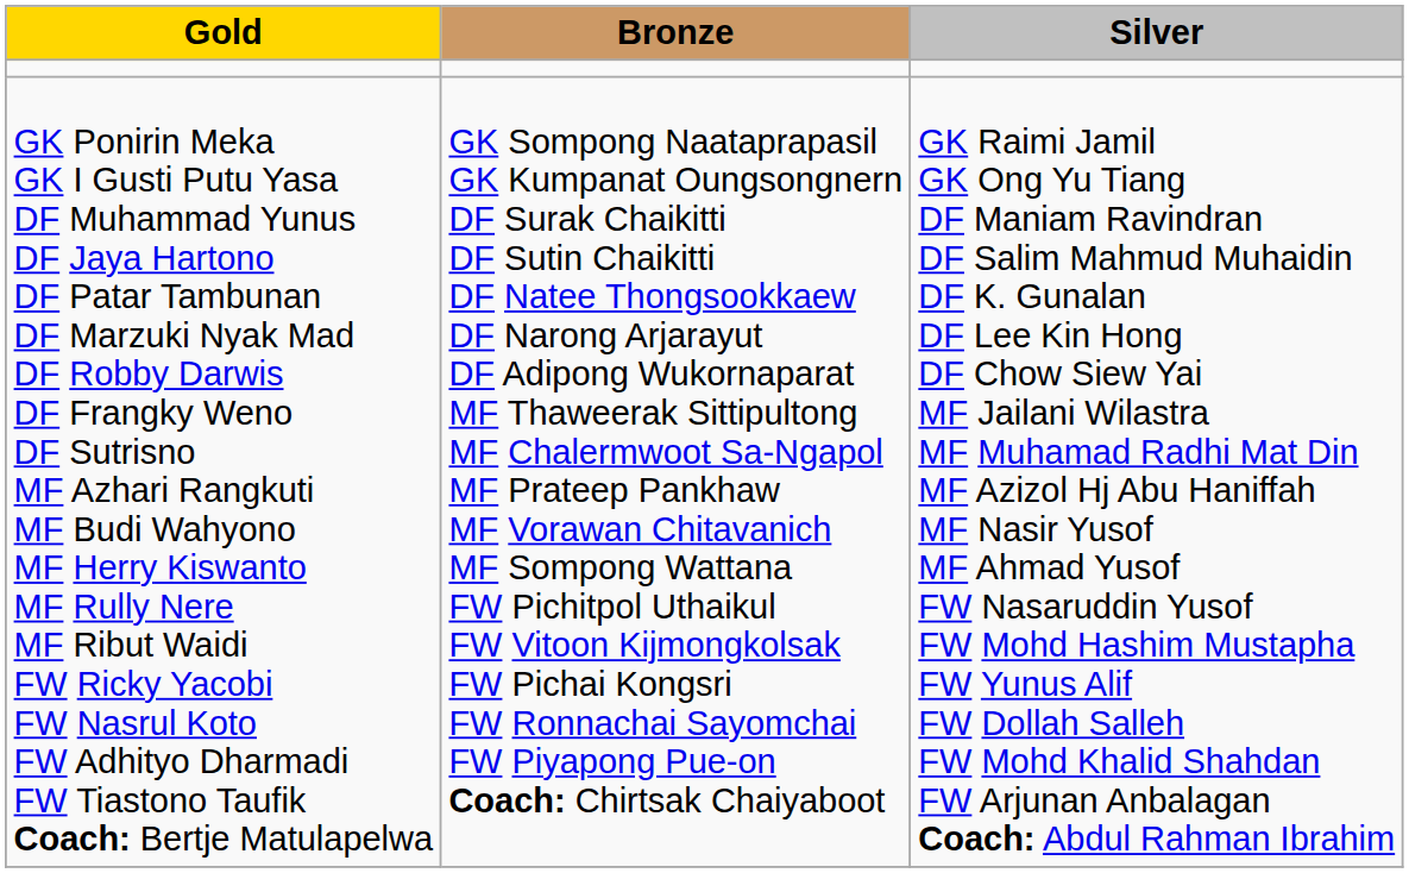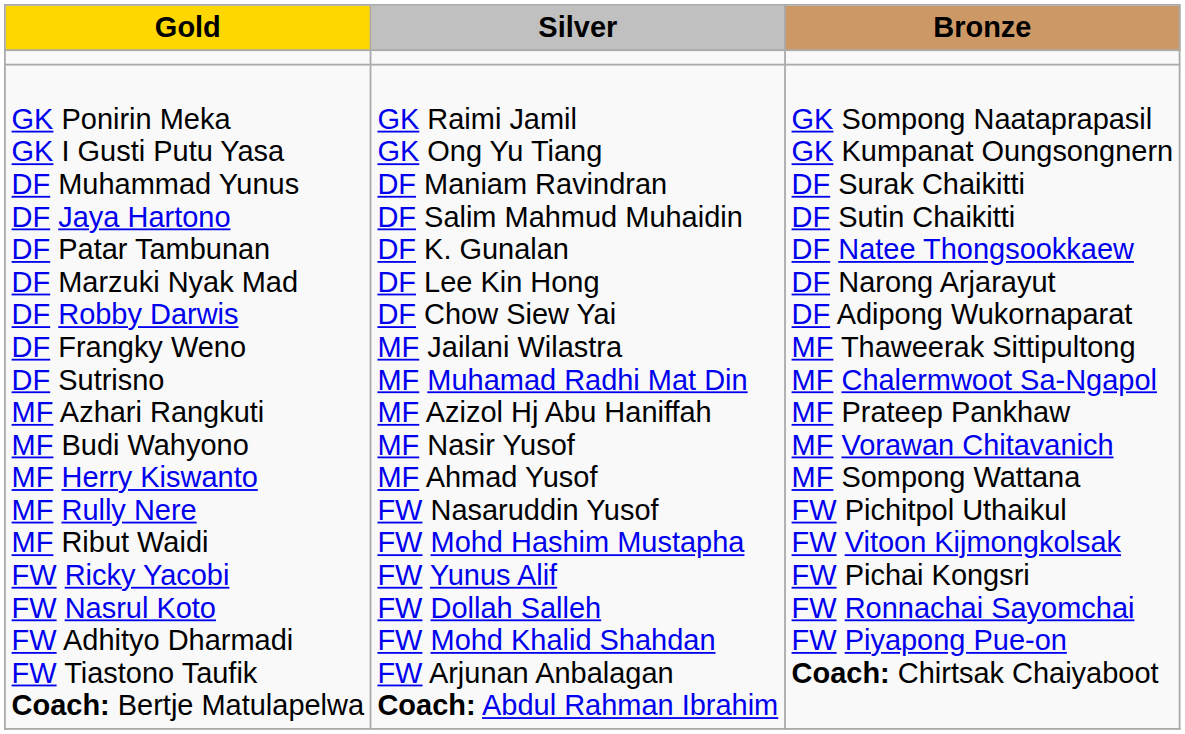columns swapped: Silver <-> Bronze
